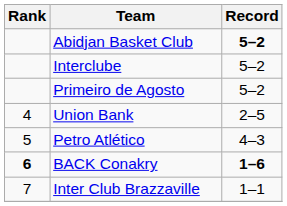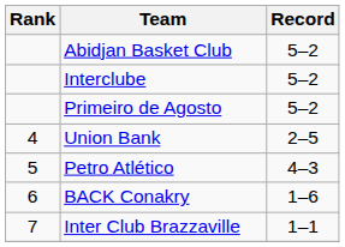Abidjan Basket Club | Record: bold -> normal
BACK Conakry | Rank: bold -> normal
BACK Conakry | Record: bold -> normal
